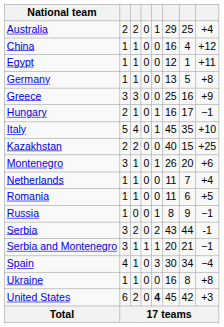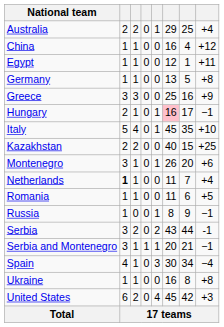Hungary | column 6: no background -> pink background
Netherlands | column 2: normal -> bold
United States | column 5: bold -> normal
